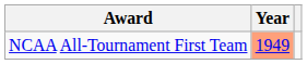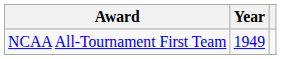row 2 | Year: lightsalmon background -> no background
